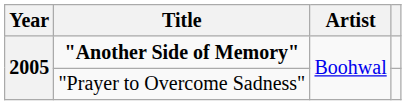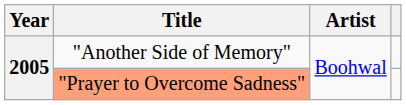"Another Side of Memory" | Title: bold -> normal
"Prayer to Overcome Sadness" | Title: no background -> lightsalmon background
